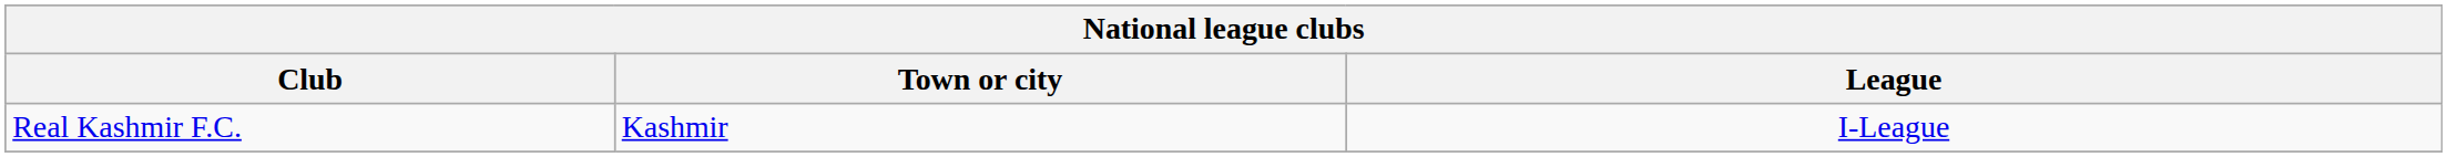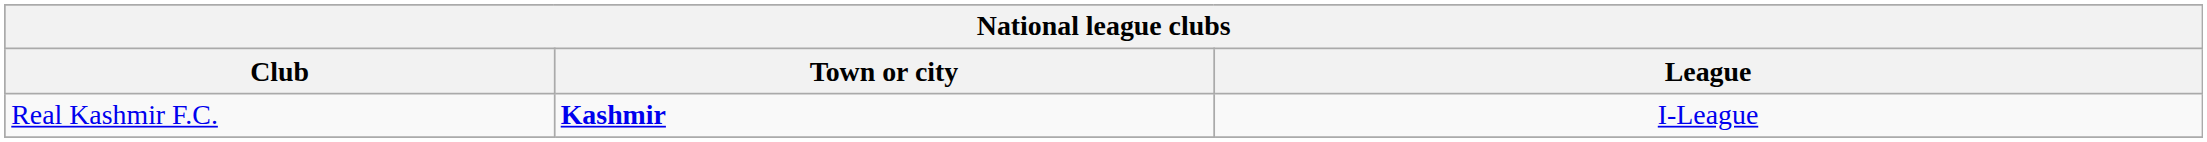Real Kashmir F.C. | Town or city: normal -> bold
